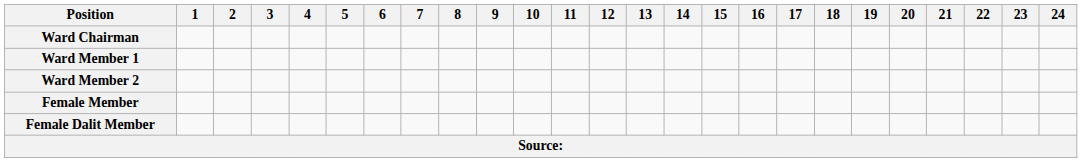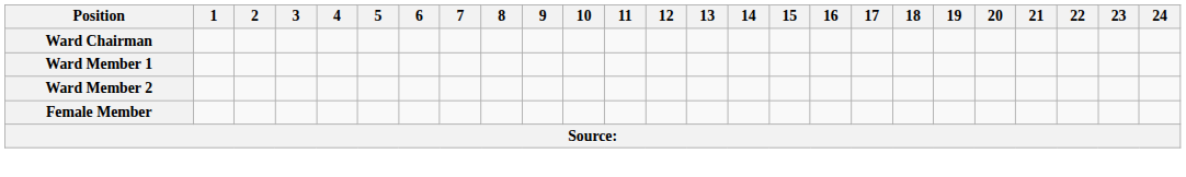- row: Female Dalit Member
